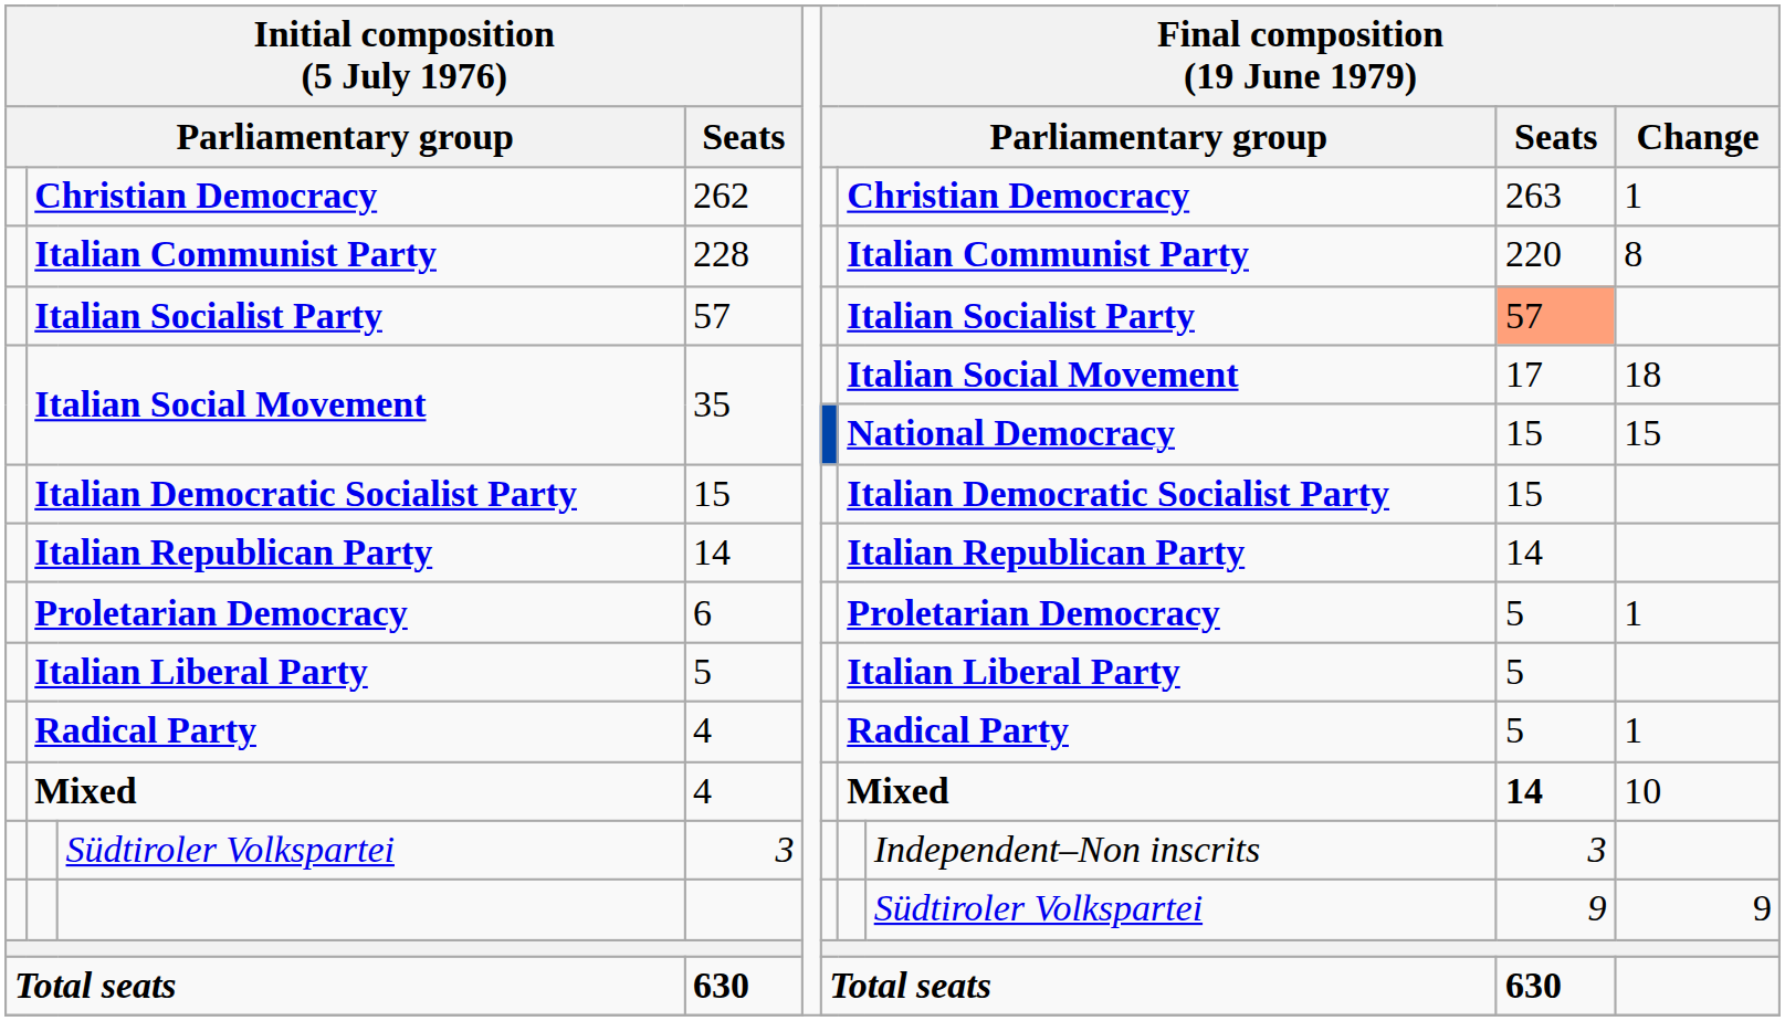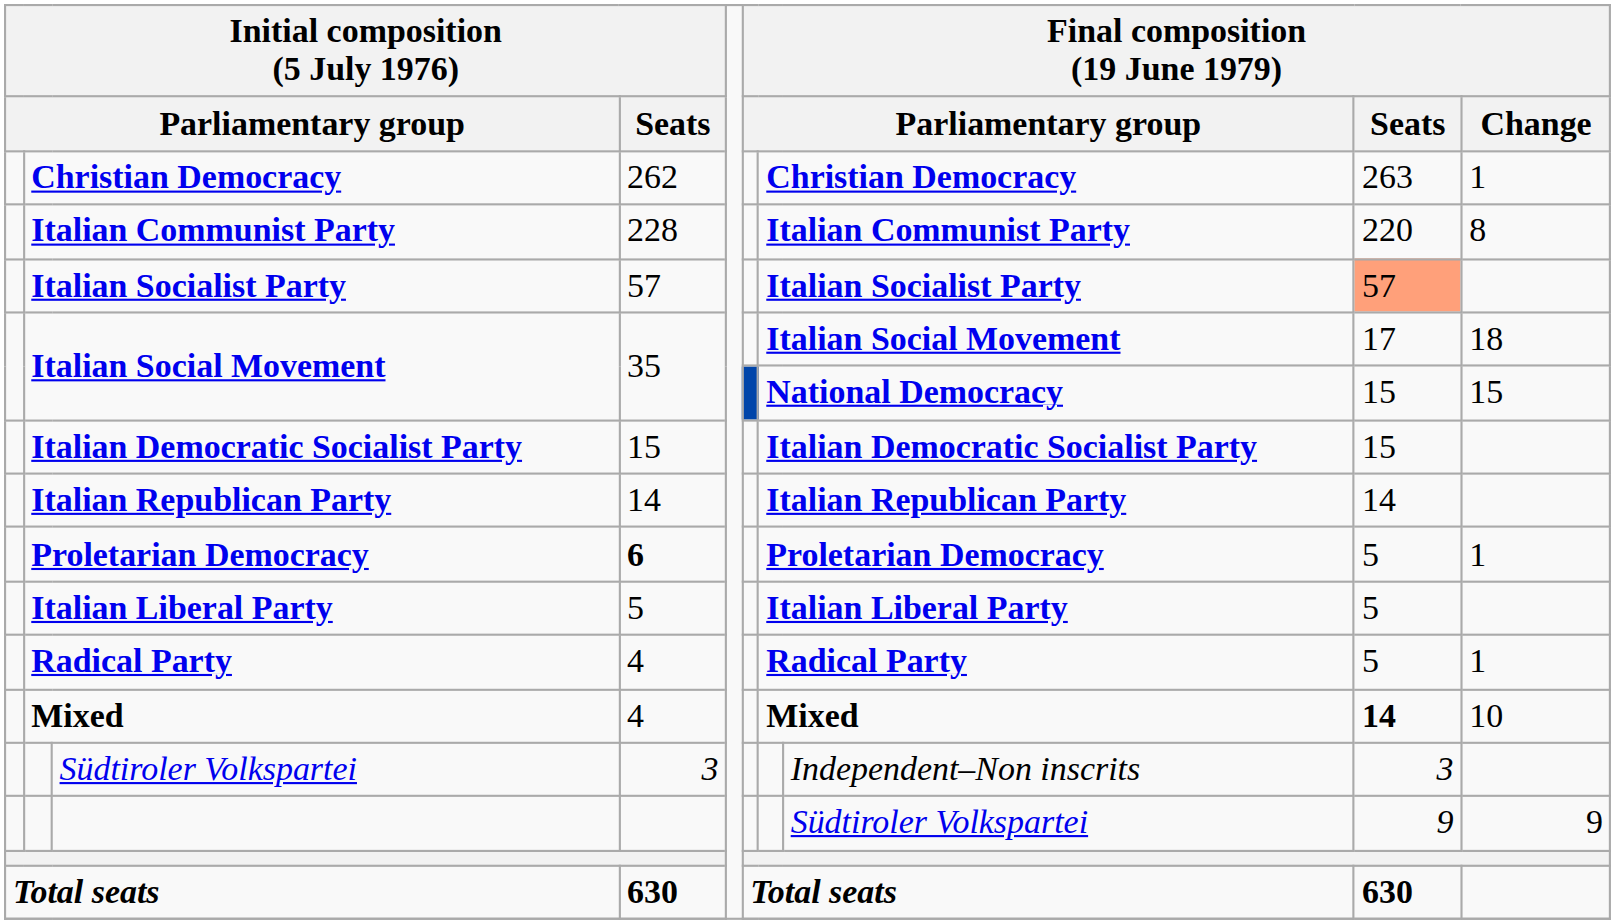row 10 | Initial composition (5 July 1976) / Seats: normal -> bold
